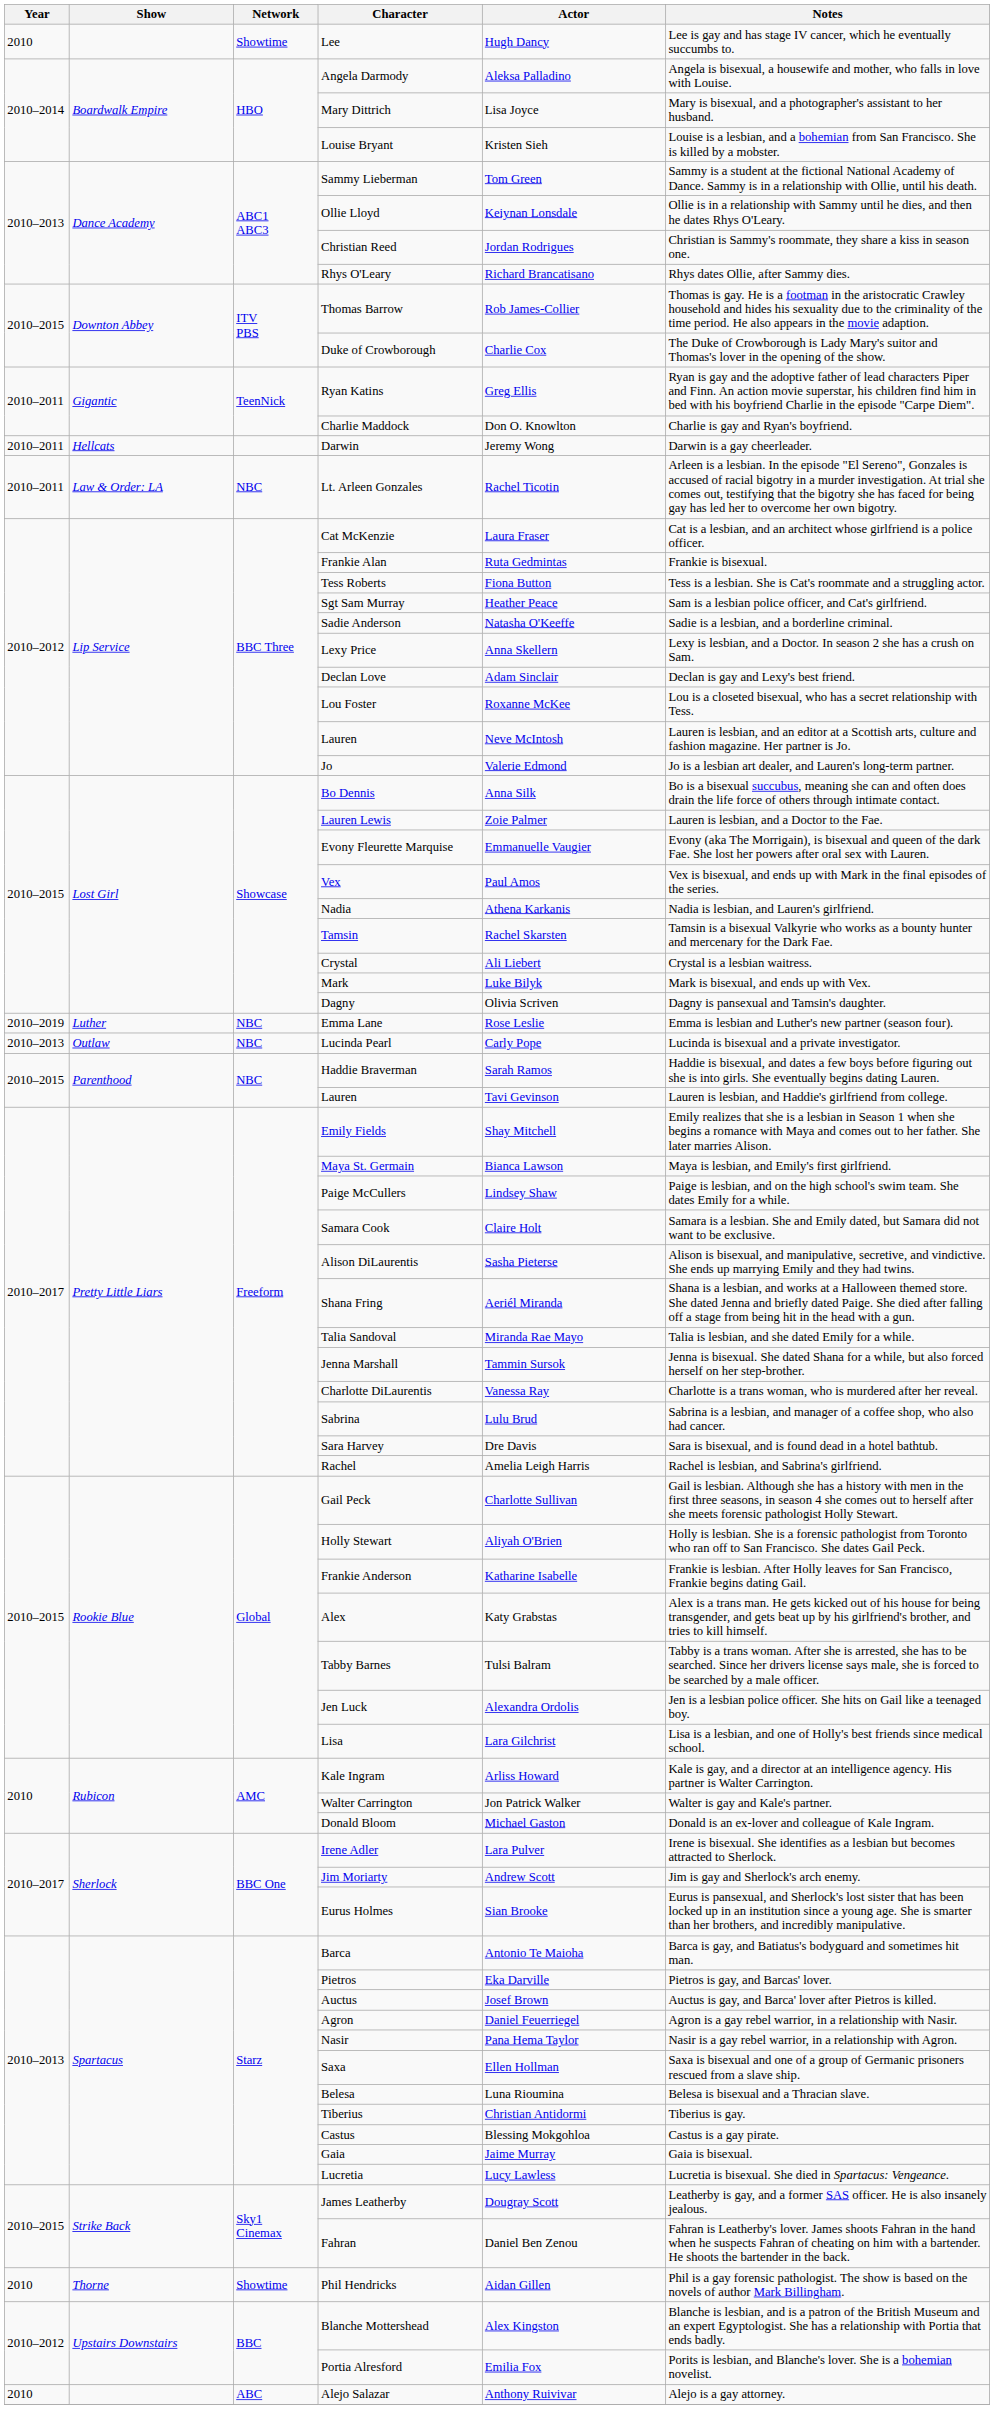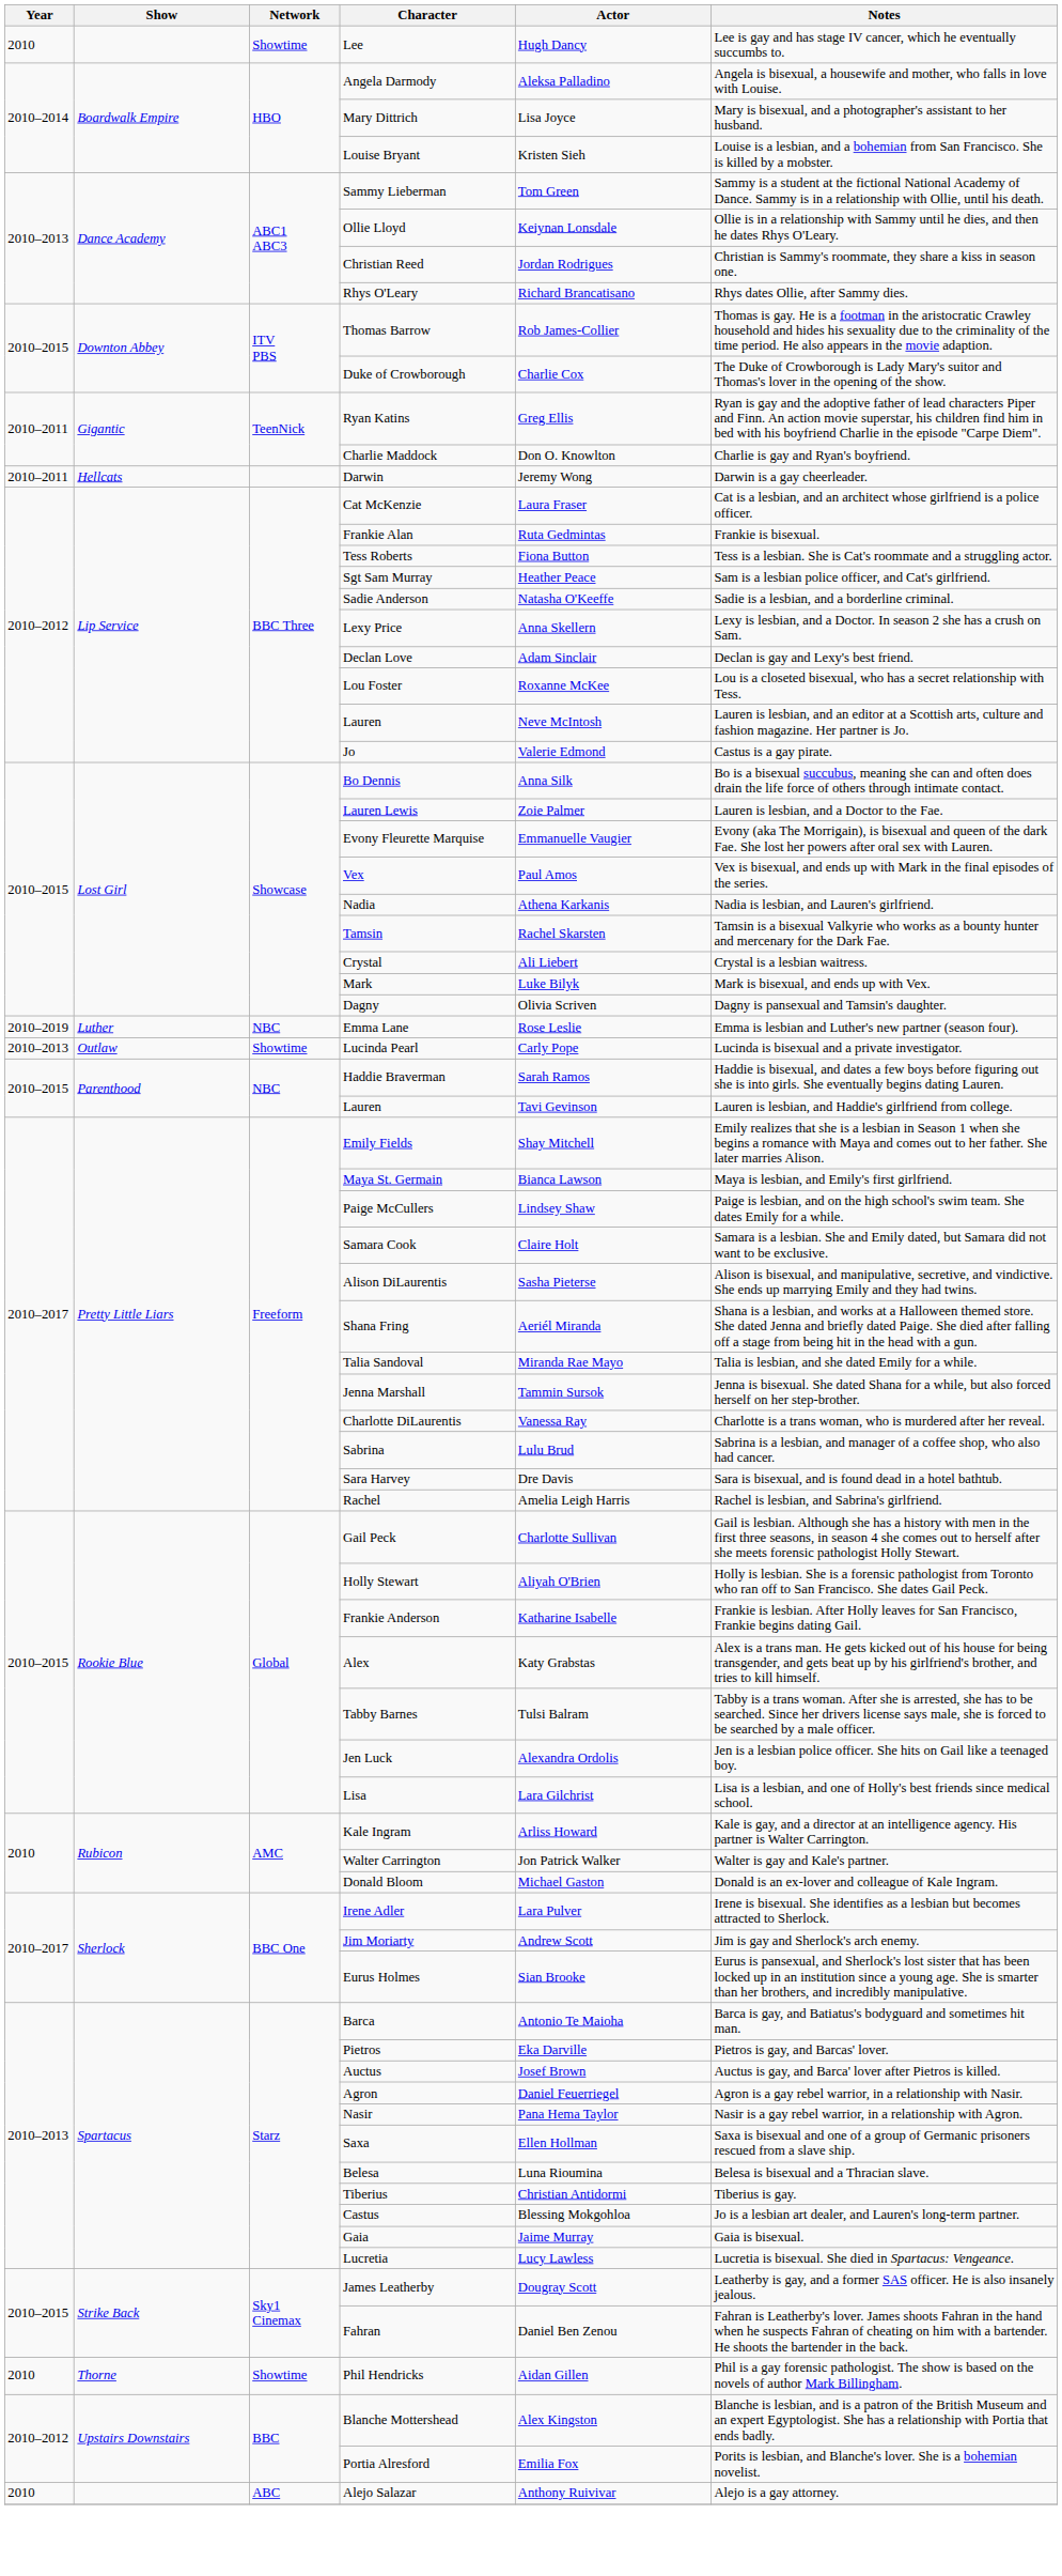- row: 2010–2011 | Law & Order: LA | NBC | Lt. Arleen Gonzales | Rachel Ticotin | Arleen is a lesbian. In the episode "El Sereno", Gonzales is accused of racial bigotry in a murder investigation. At trial she comes out, testifying that the bigotry she has faced for being gay has led her to overcome her own bigotry.
Jo | Notes: Jo is a lesbian art dealer, and Lauren's long-term partner. -> Castus is a gay pirate.
Lucinda Pearl | Network: NBC -> Showtime
Castus | Notes: Castus is a gay pirate. -> Jo is a lesbian art dealer, and Lauren's long-term partner.
